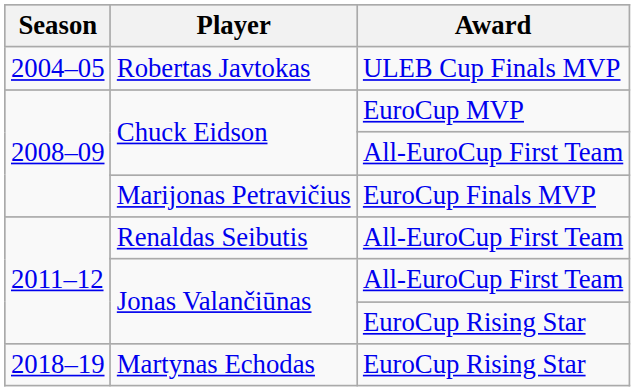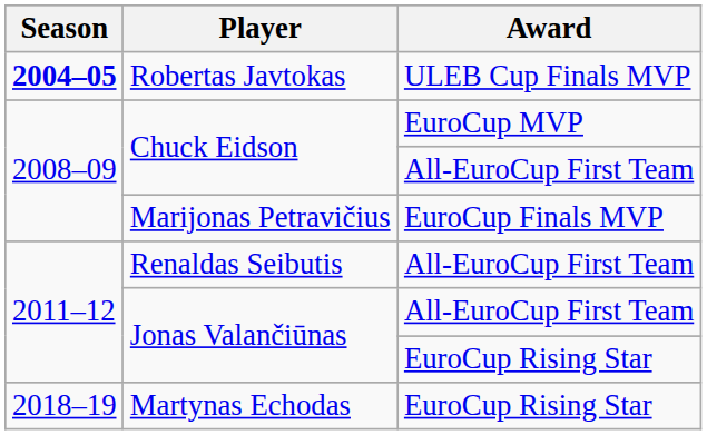Robertas Javtokas | Season: normal -> bold
